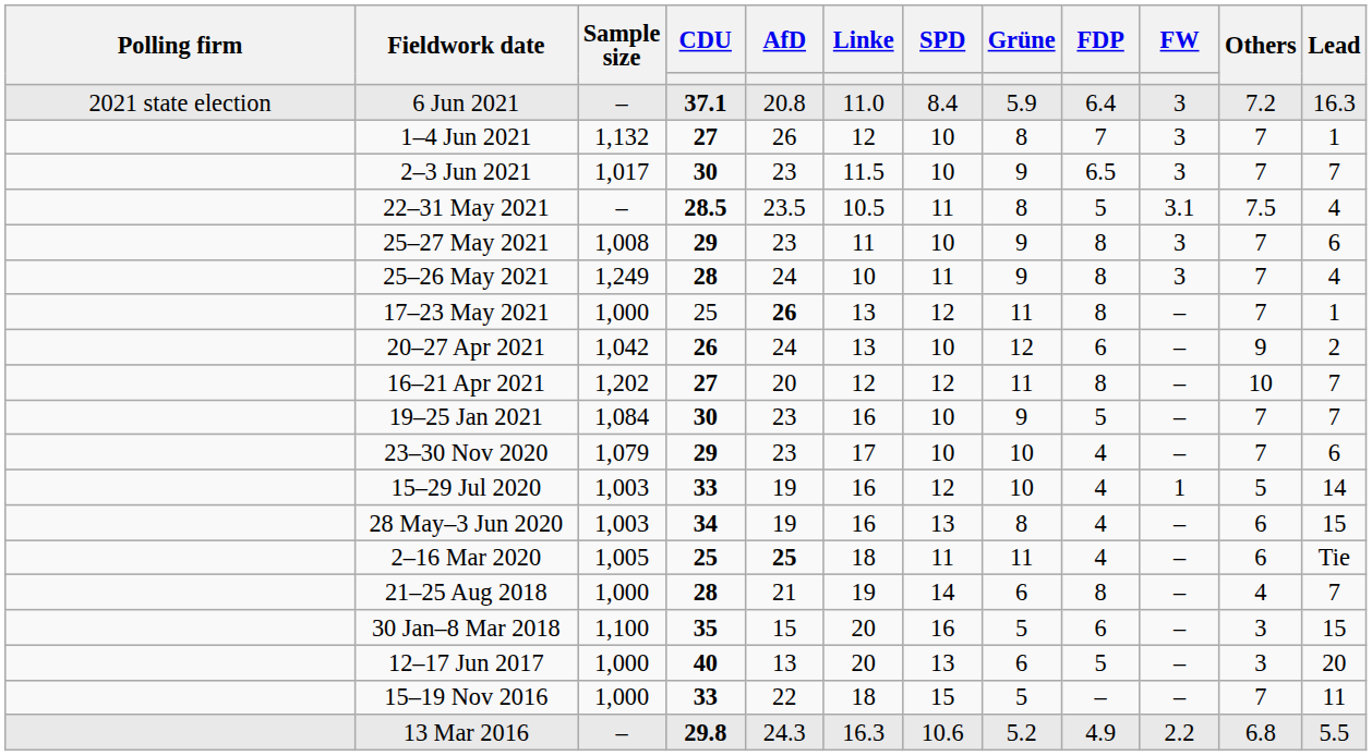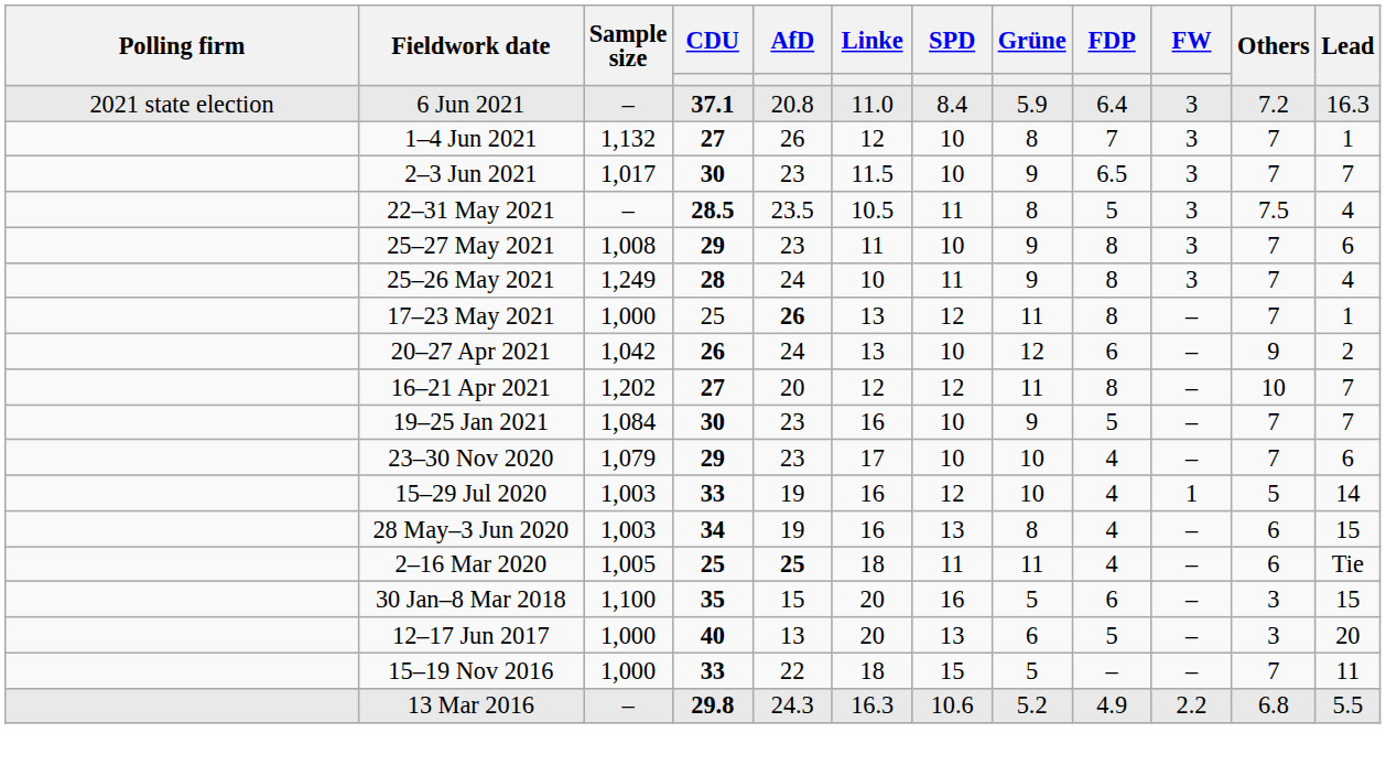22–31 May 2021 | FW: 3.1 -> 3
- row: 21–25 Aug 2018 | 1,000 | 28 | 21 | 19 | 14 | 6 | 8 | – | 4 | 7
